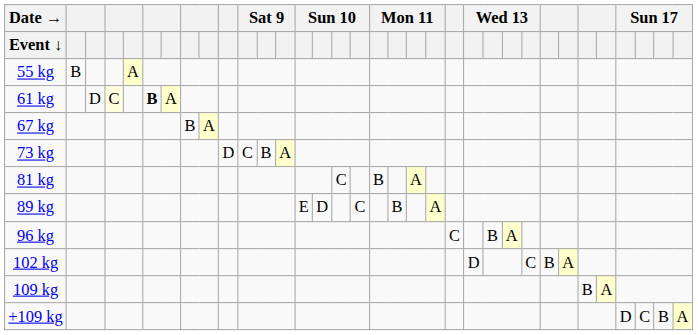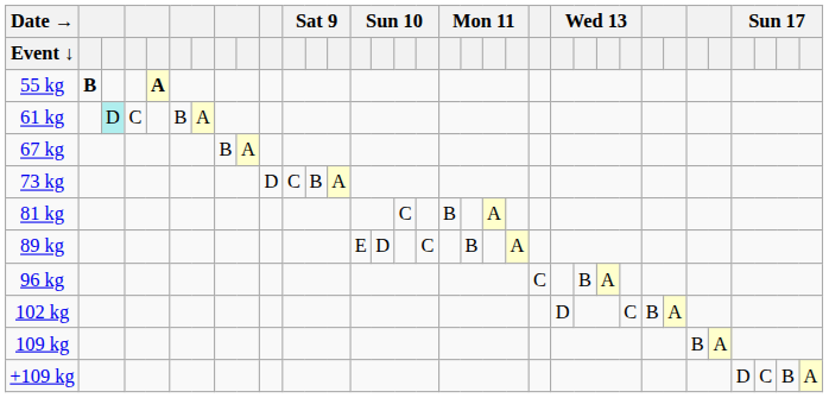55 kg | column 2: normal -> bold
55 kg | column 5: normal -> bold
61 kg | column 3: no background -> paleturquoise background
61 kg | column 4: lightyellow background -> no background
61 kg | column 6: bold -> normal
